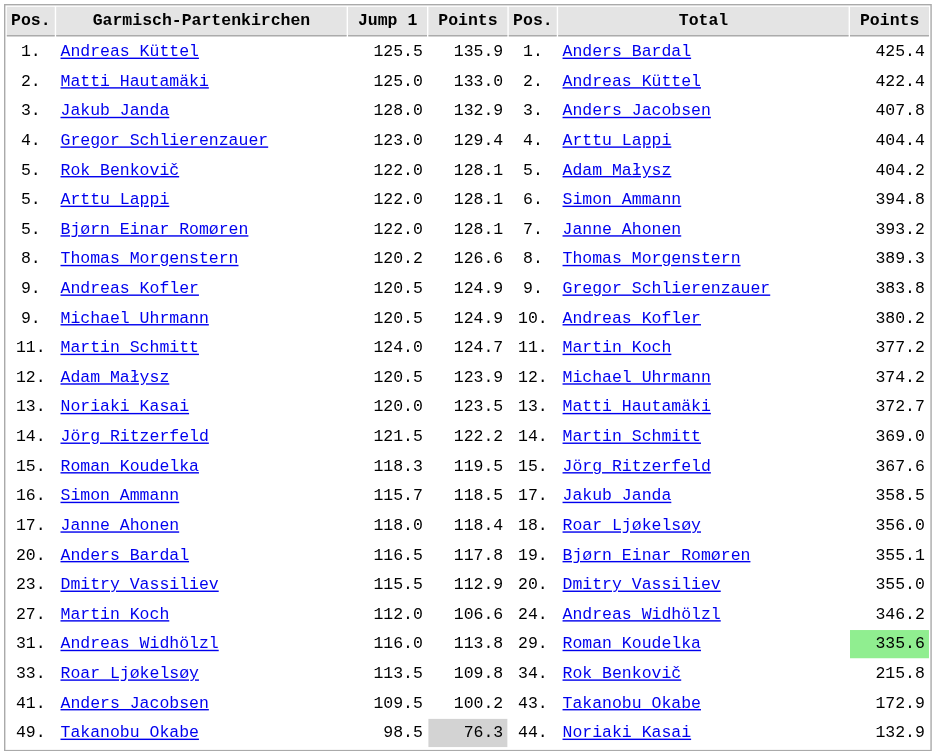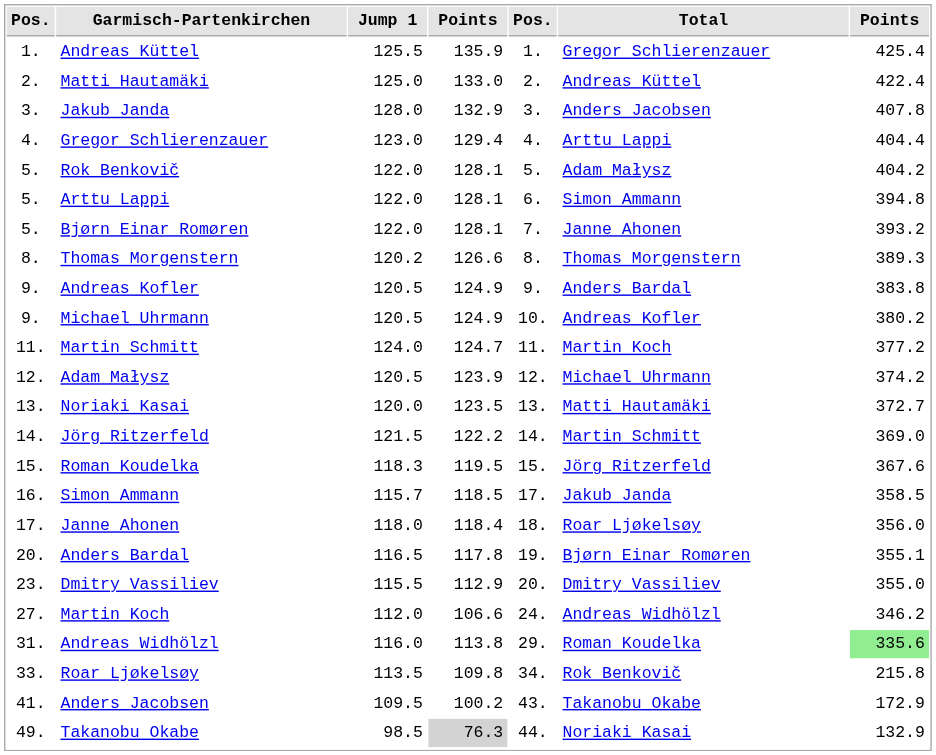row 2 | Total: Anders Bardal -> Gregor Schlierenzauer
row 10 | Total: Gregor Schlierenzauer -> Anders Bardal
